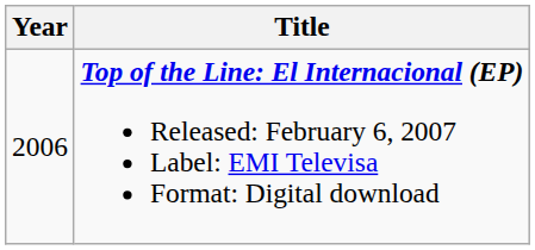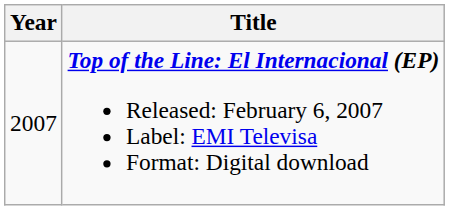row 2 | Year: 2006 -> 2007
